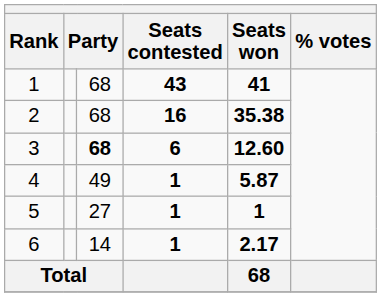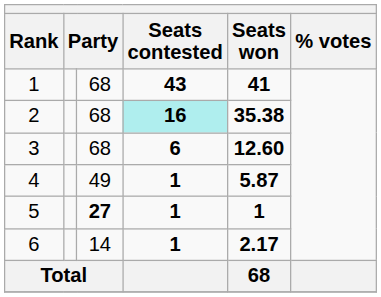2 | Seats contested: no background -> paleturquoise background
3 | column 3: bold -> normal
5 | column 3: normal -> bold
